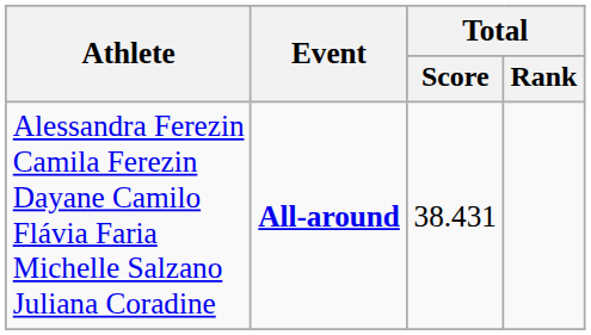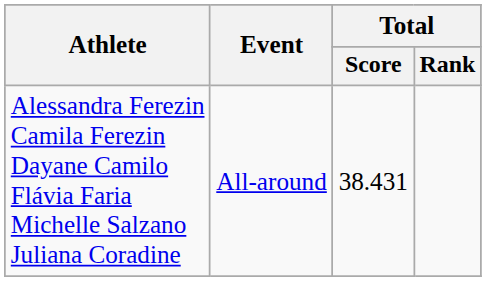row 3 | Event: bold -> normal
